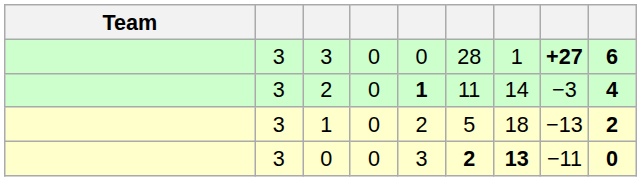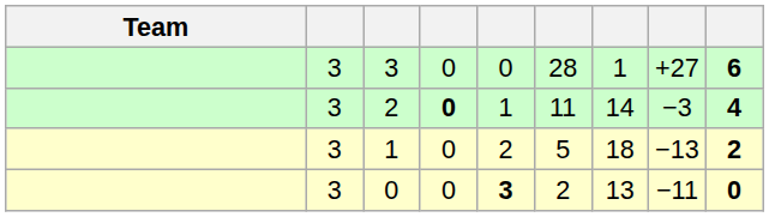row 2 | column 8: bold -> normal
row 3 | column 4: normal -> bold
row 3 | column 5: bold -> normal
row 5 | column 5: normal -> bold
row 5 | column 6: bold -> normal
row 5 | column 7: bold -> normal
